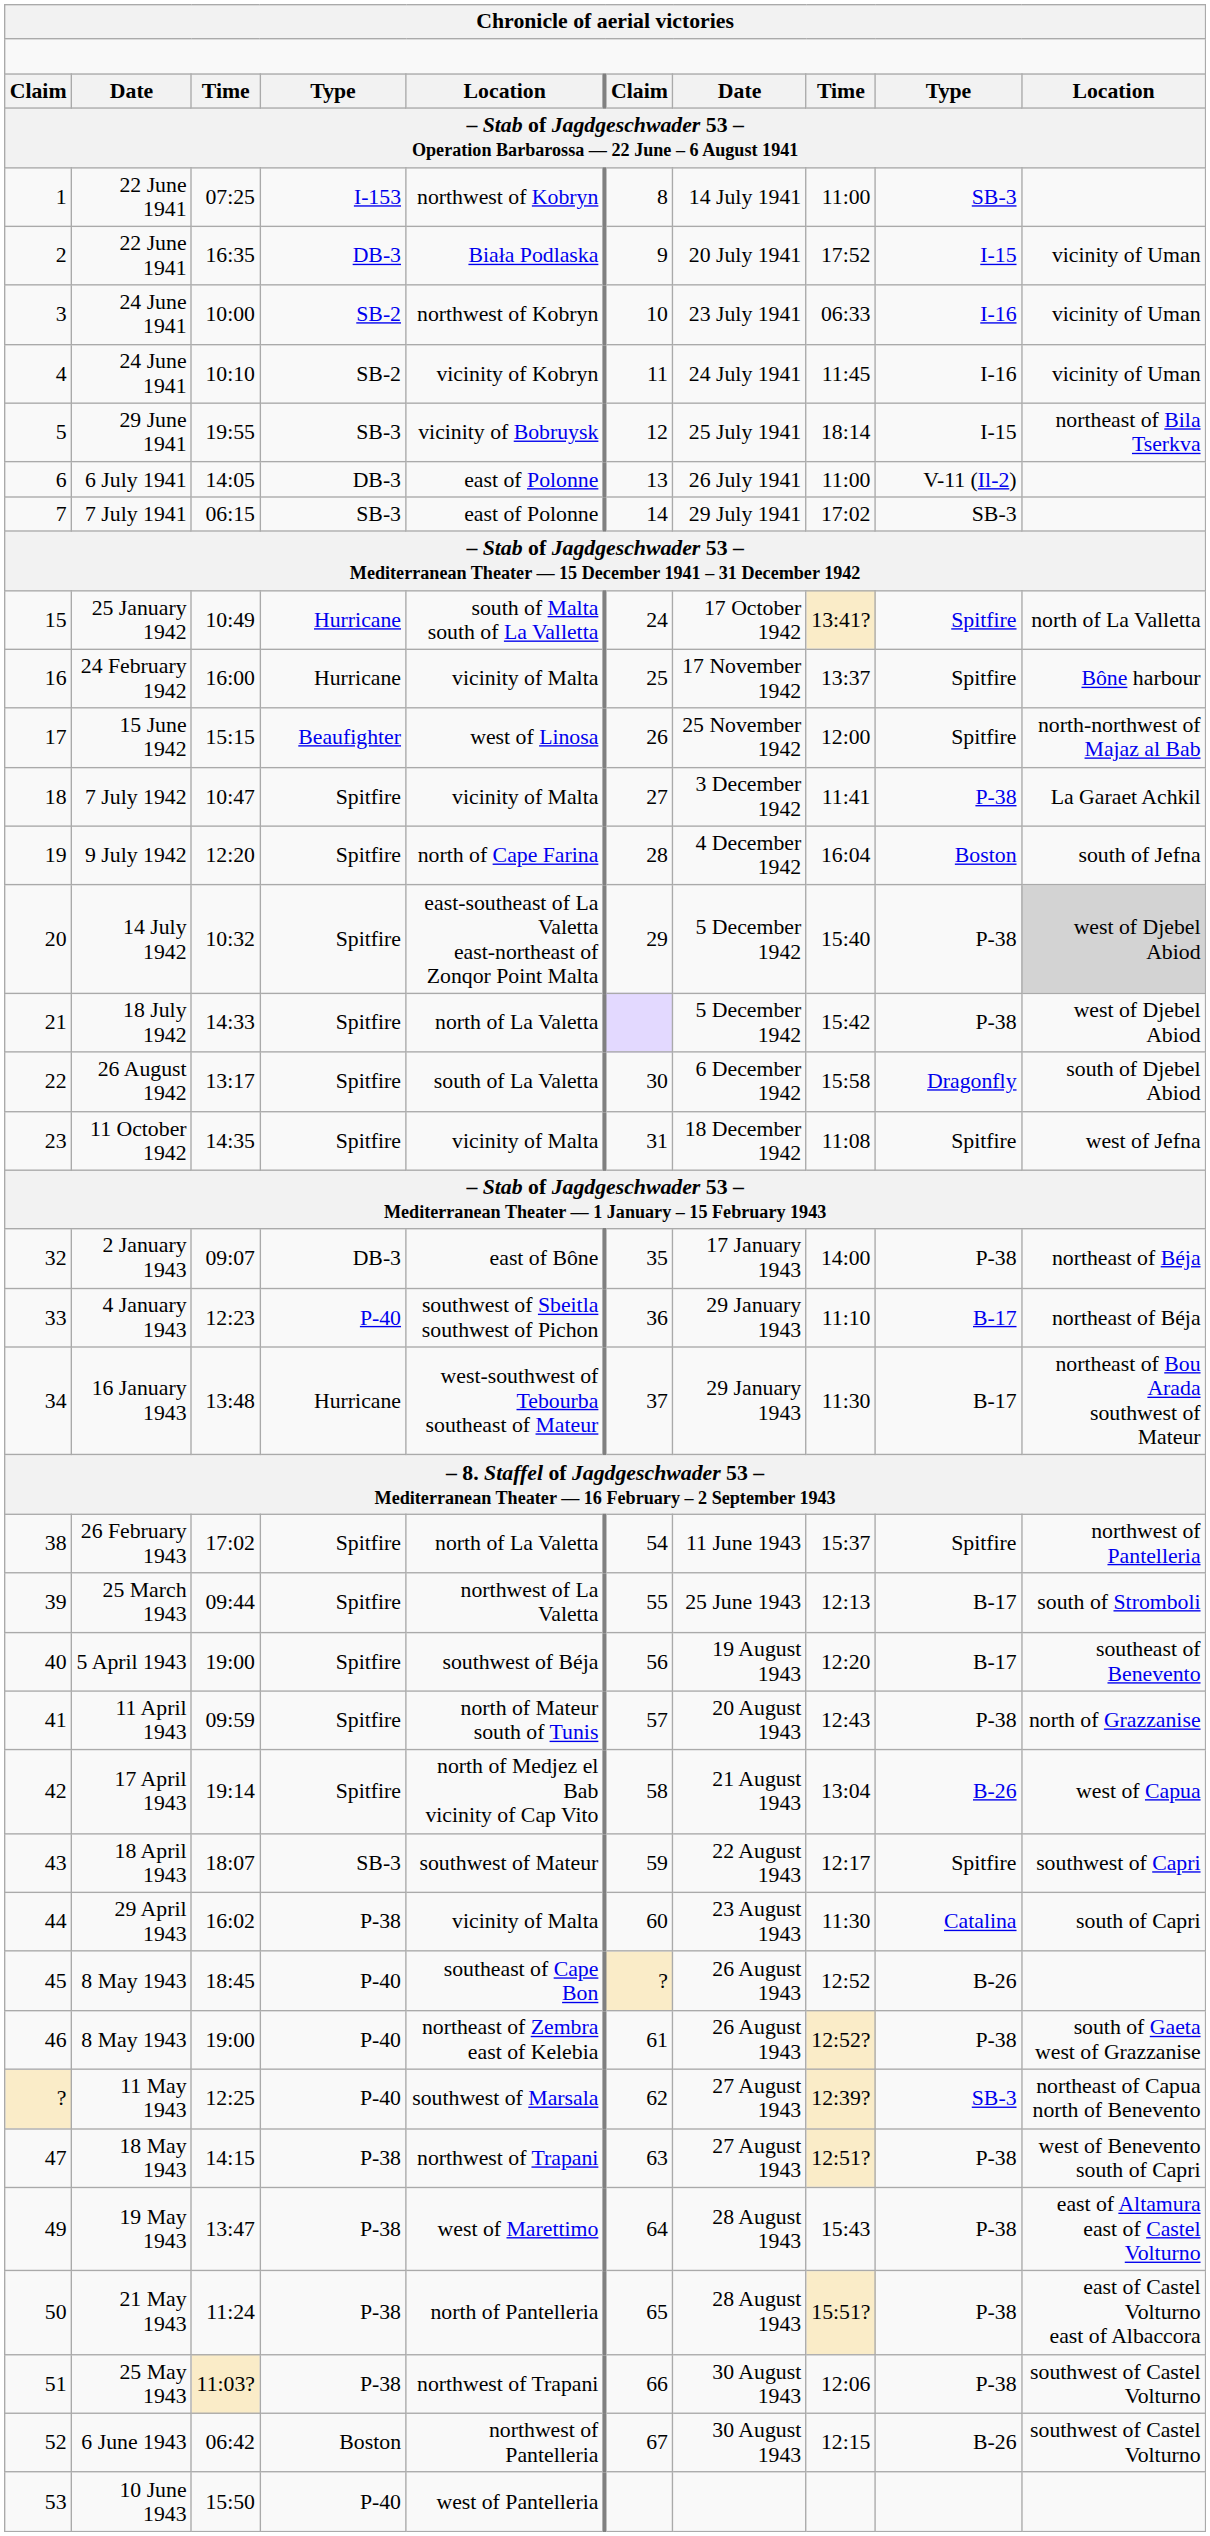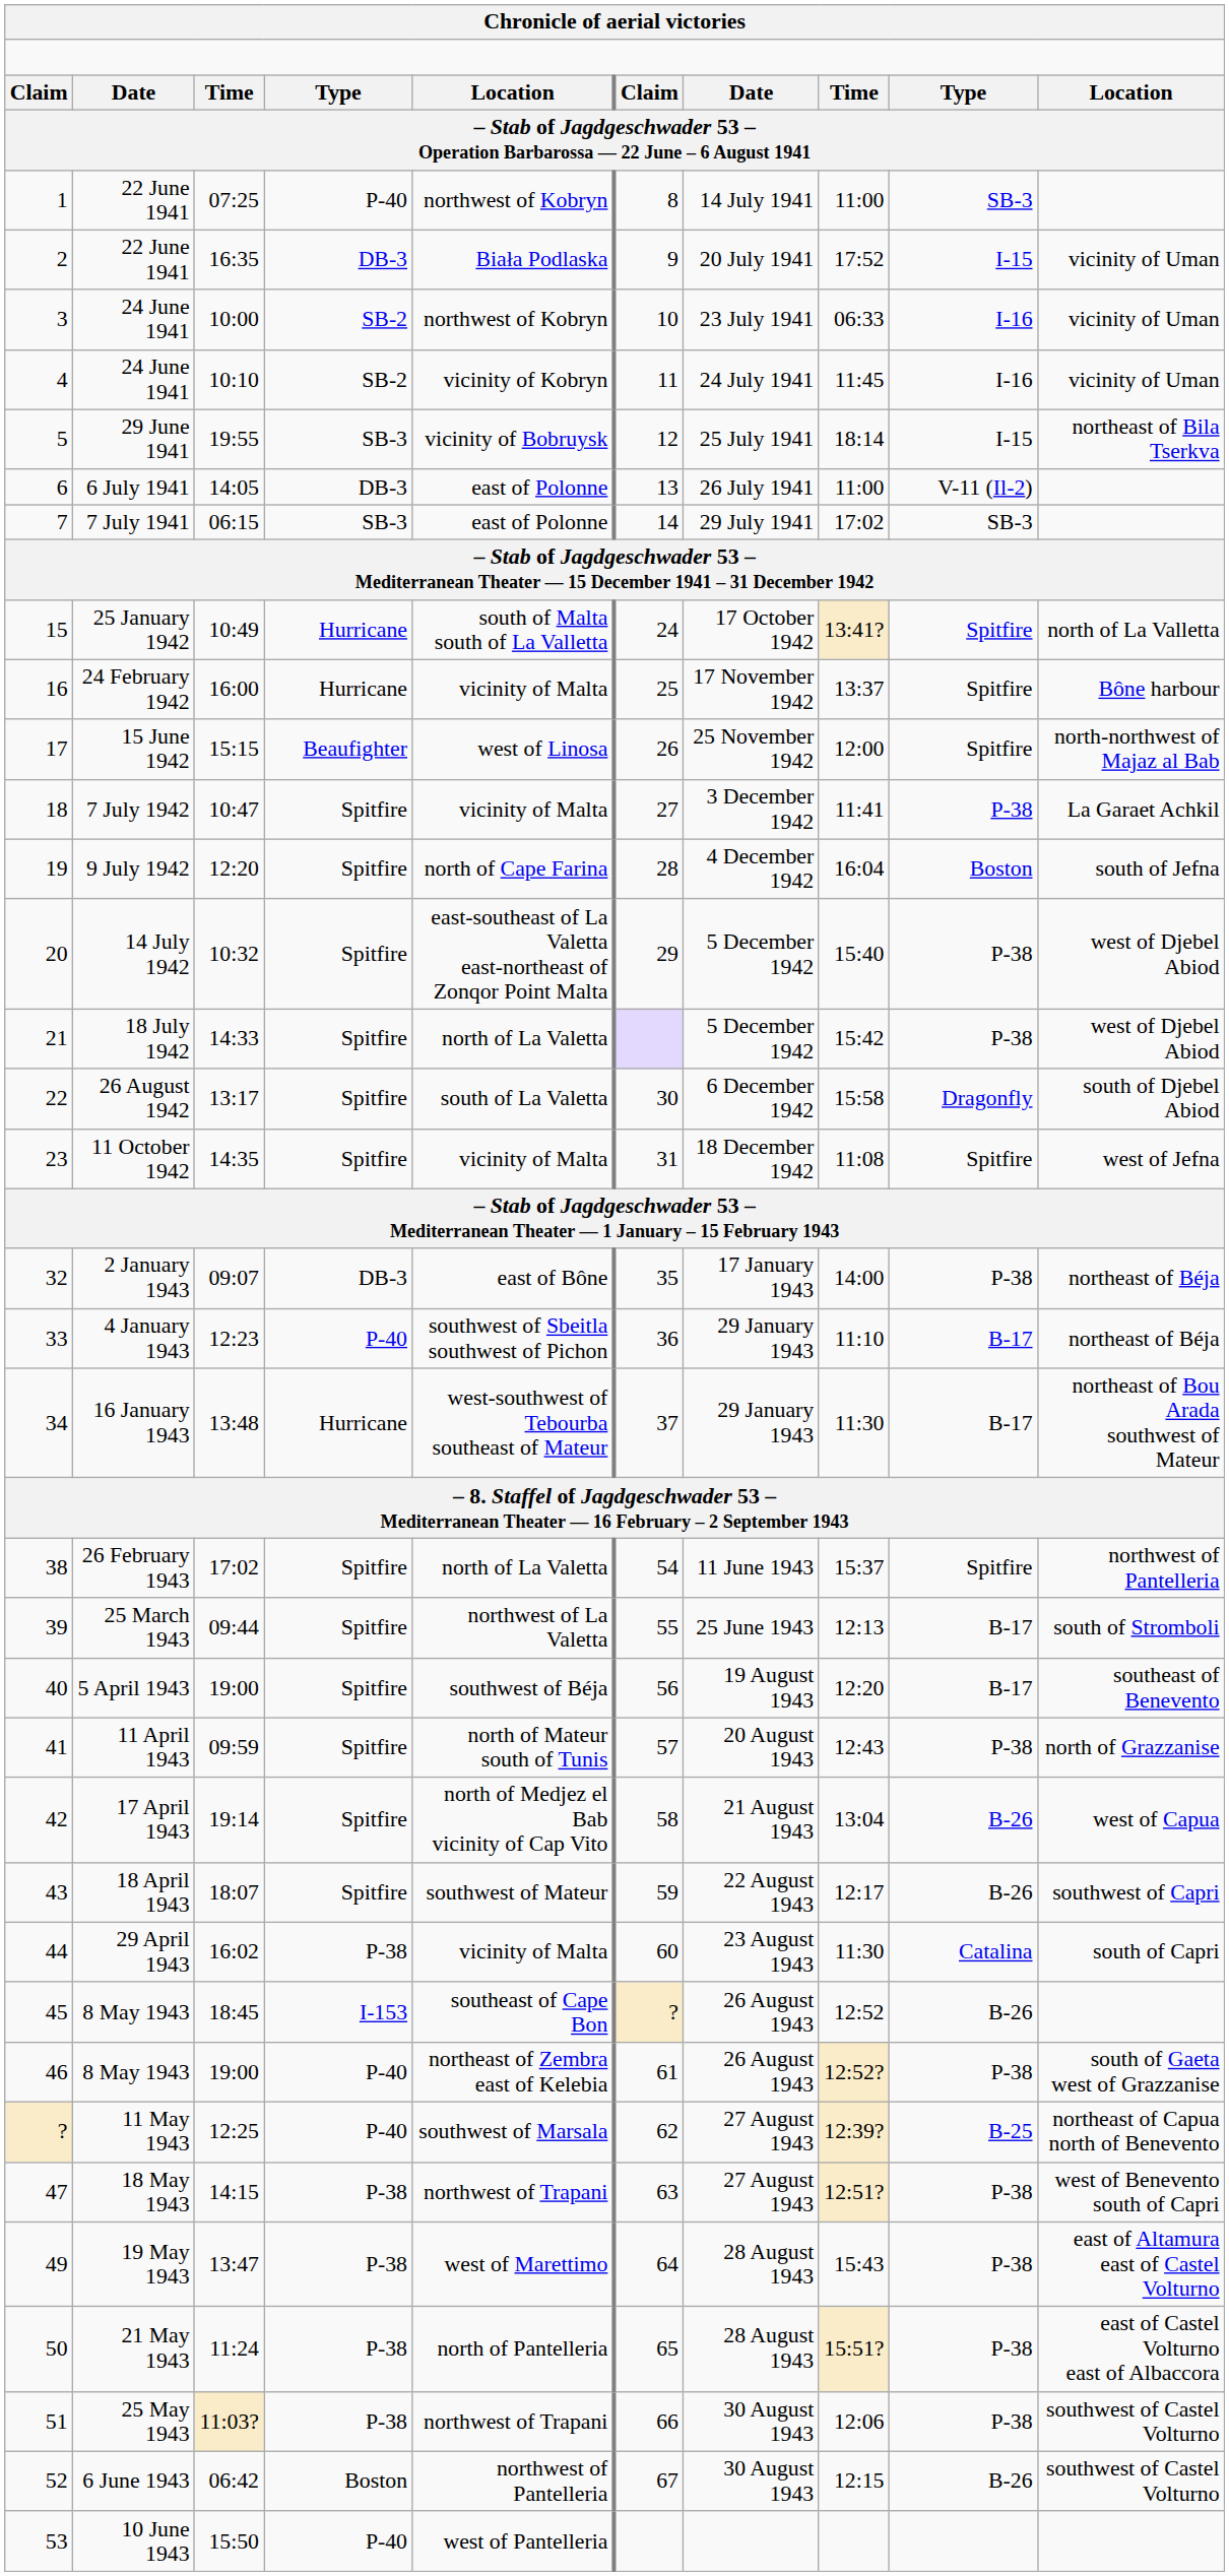1 / 22 June 1941 | column 4: I-153 -> P-40
14 July 1942 | column 10: lightgrey background -> no background
18 April 1943 | column 4: SB-3 -> Spitfire
18 April 1943 | column 9: Spitfire -> B-26
45 / 8 May 1943 | column 4: P-40 -> I-153
11 May 1943 | column 9: SB-3 -> B-25
